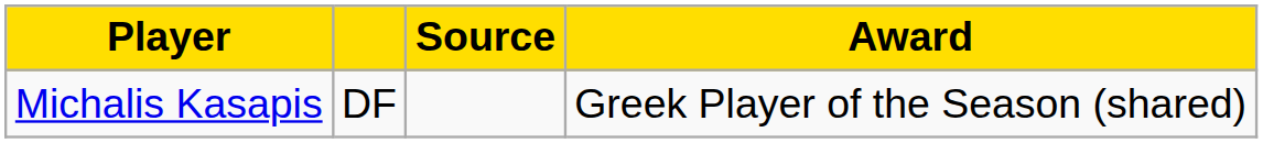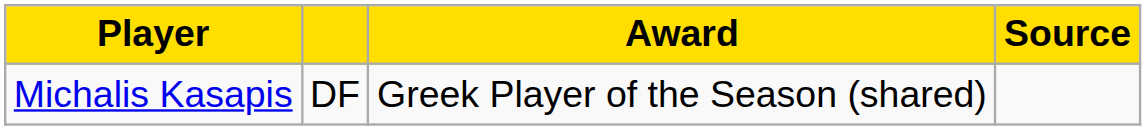columns swapped: Award <-> Source
